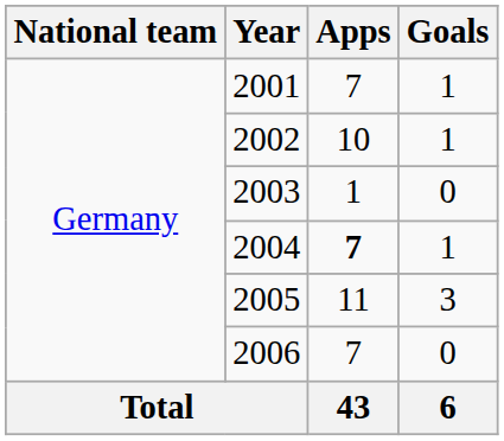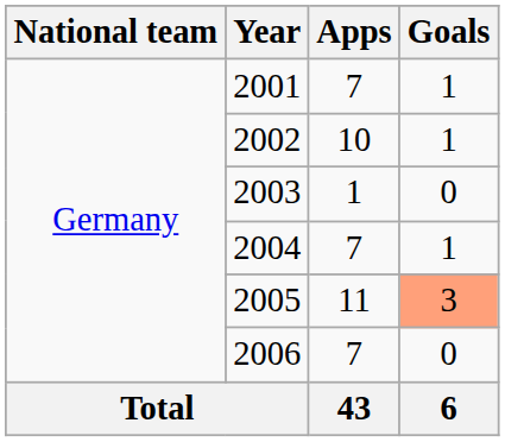2004 | Apps: bold -> normal
2005 | Goals: no background -> lightsalmon background
